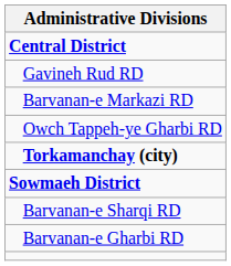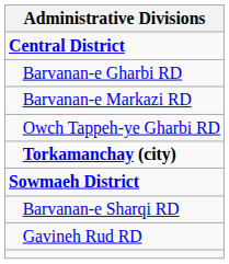row 3 | column 1: Gavineh Rud RD -> Barvanan-e Gharbi RD
row 9 | column 1: Barvanan-e Gharbi RD -> Gavineh Rud RD
